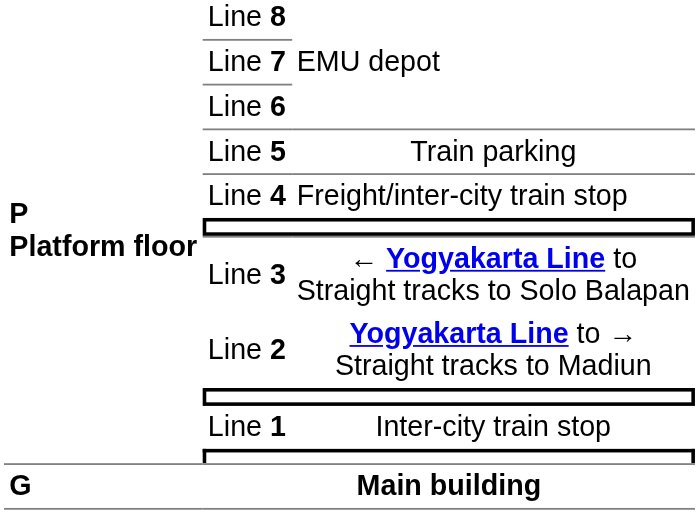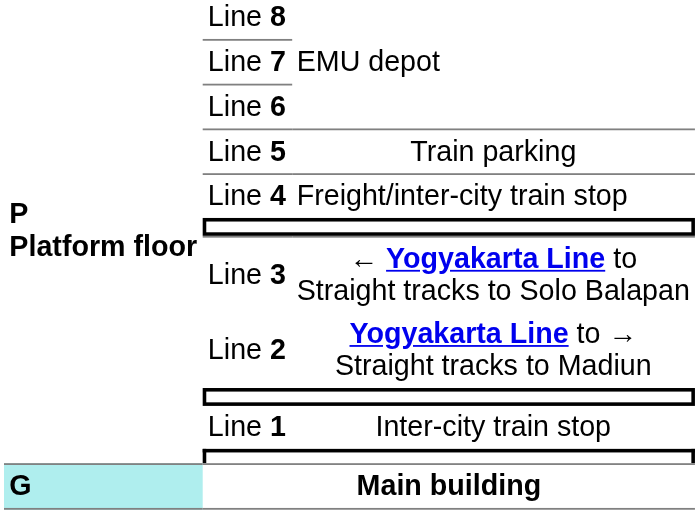Main building | column 1: no background -> paleturquoise background
